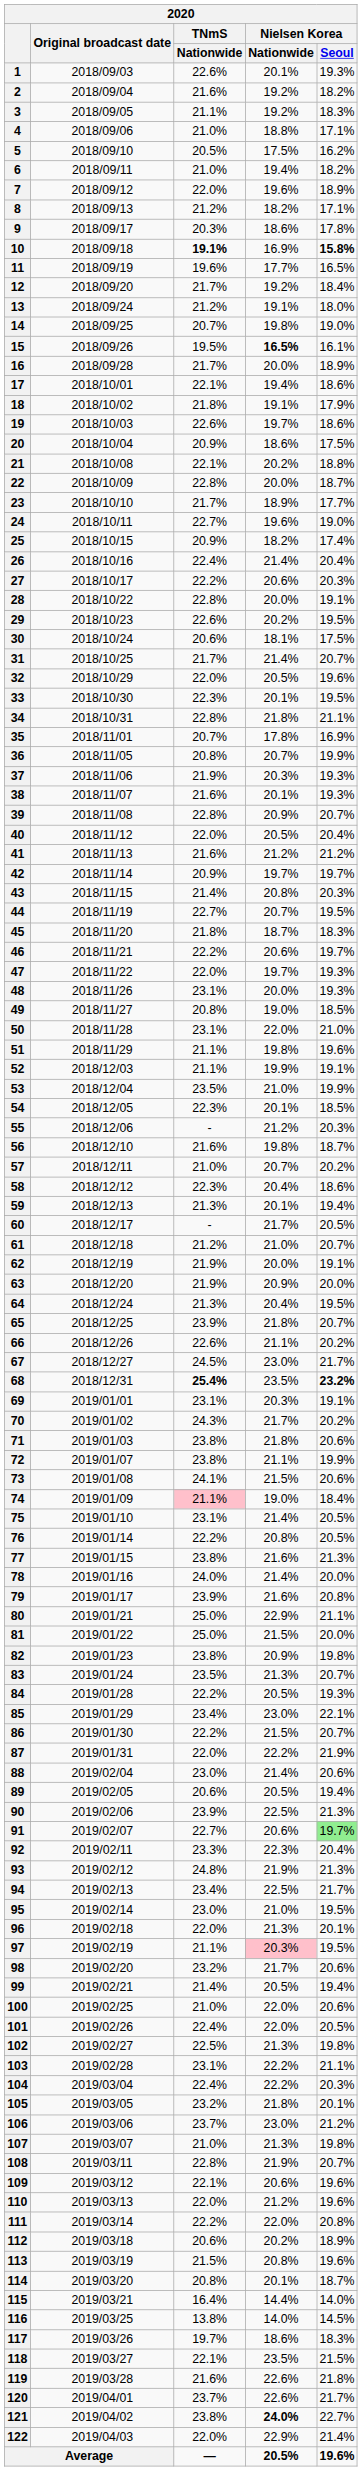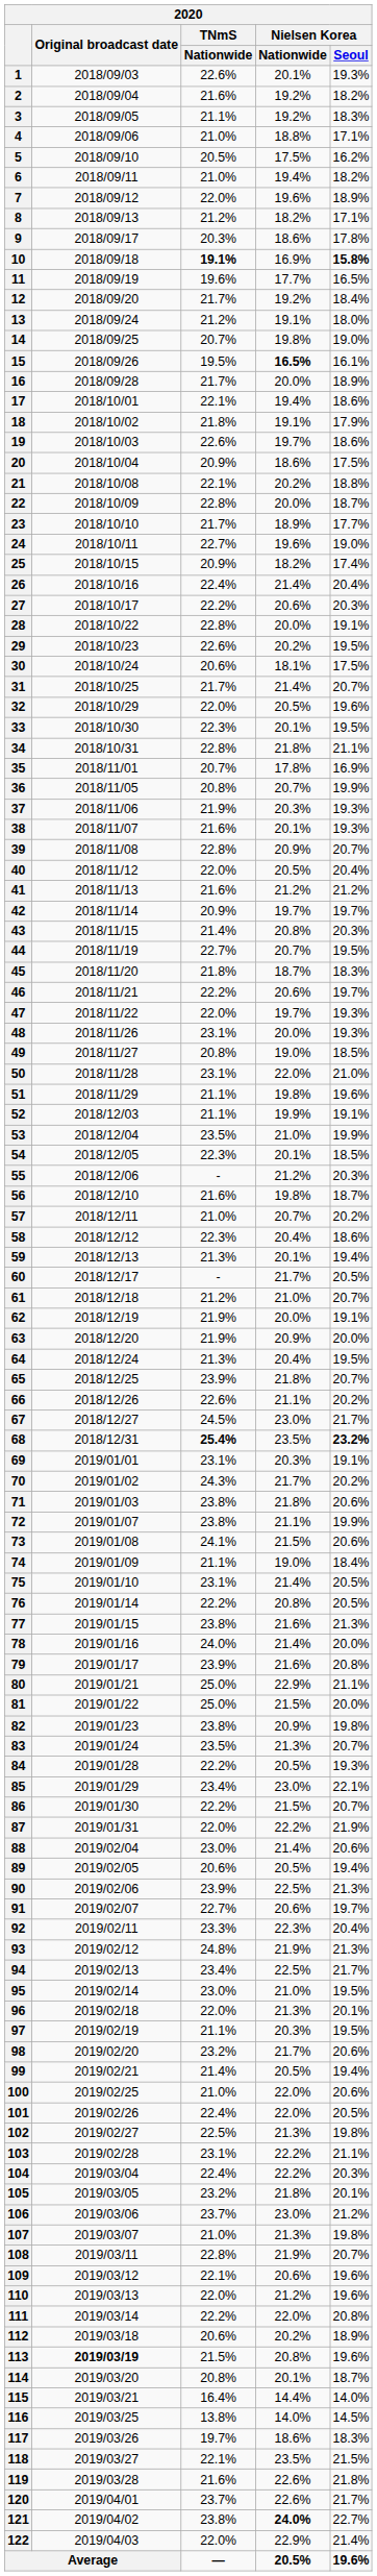74 | TNmS / Nationwide: pink background -> no background
91 | Nielsen Korea / Seoul: lightgreen background -> no background
97 | Nielsen Korea / Nationwide: pink background -> no background
113 | Original broadcast date: normal -> bold
